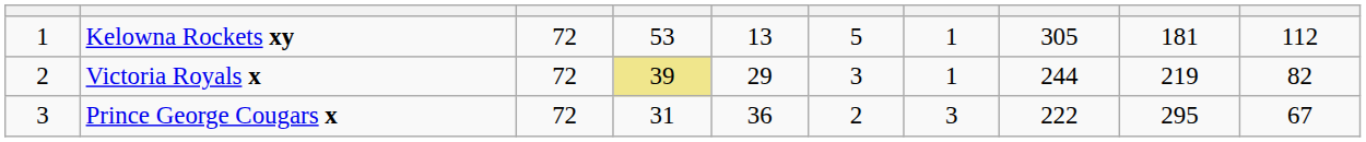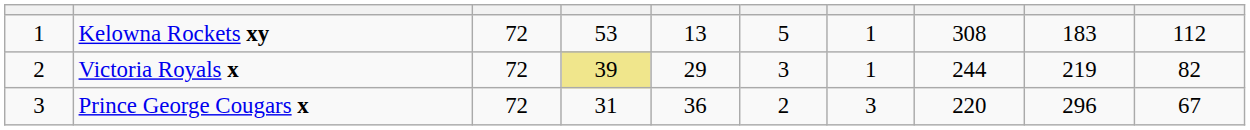Kelowna Rockets xy | column 8: 305 -> 308
Kelowna Rockets xy | column 9: 181 -> 183
Prince George Cougars x | column 8: 222 -> 220
Prince George Cougars x | column 9: 295 -> 296
